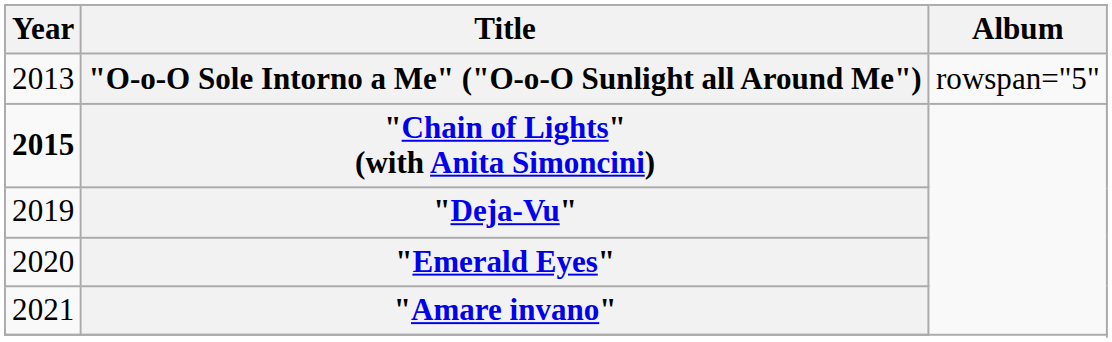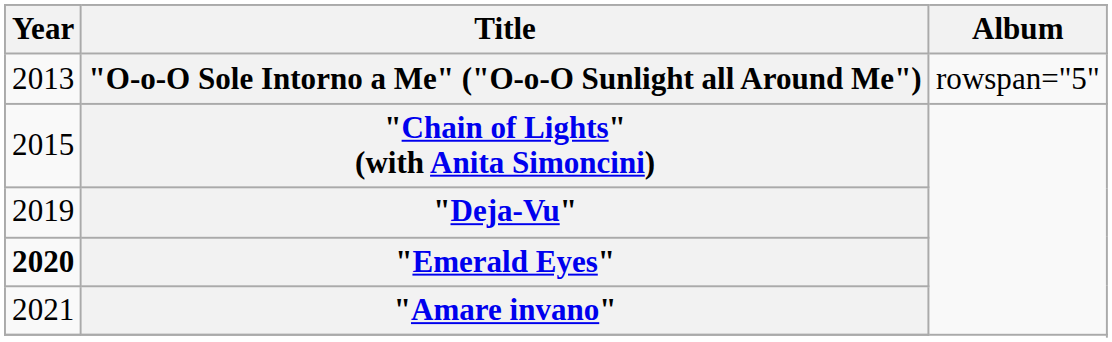"Chain of Lights" (with Anita Simoncini) | Year: bold -> normal
"Emerald Eyes" | Year: normal -> bold
